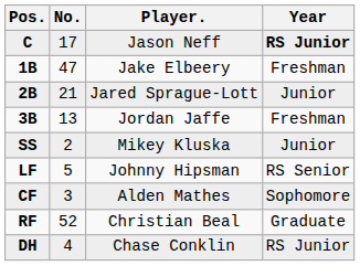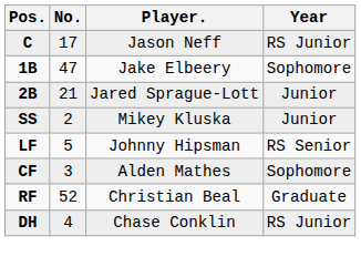C | Year: bold -> normal
1B | Year: Freshman -> Sophomore
- row: 3B | 13 | Jordan Jaffe | Freshman
